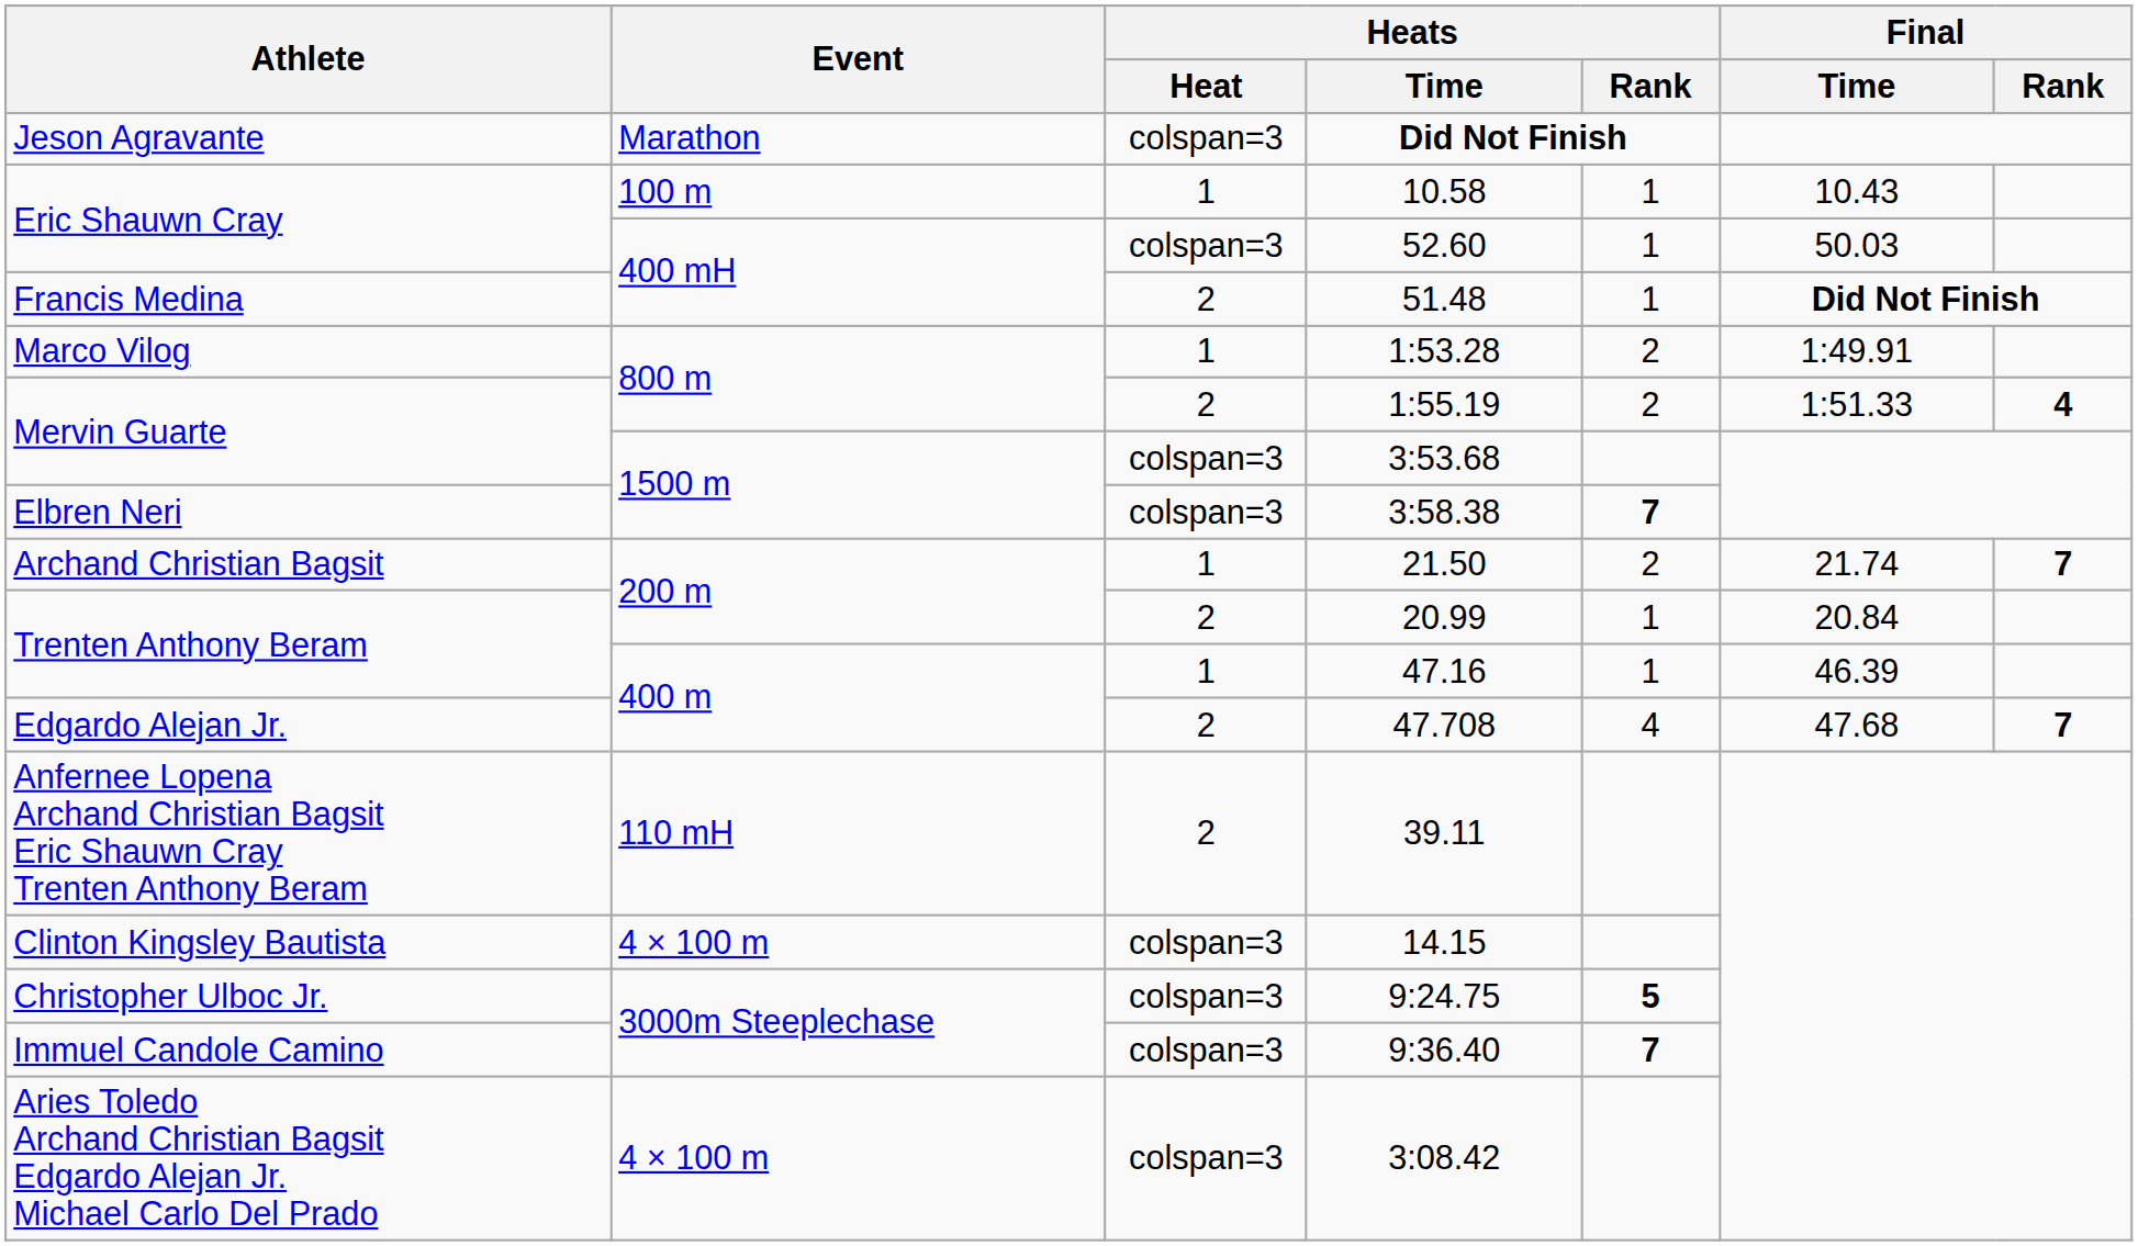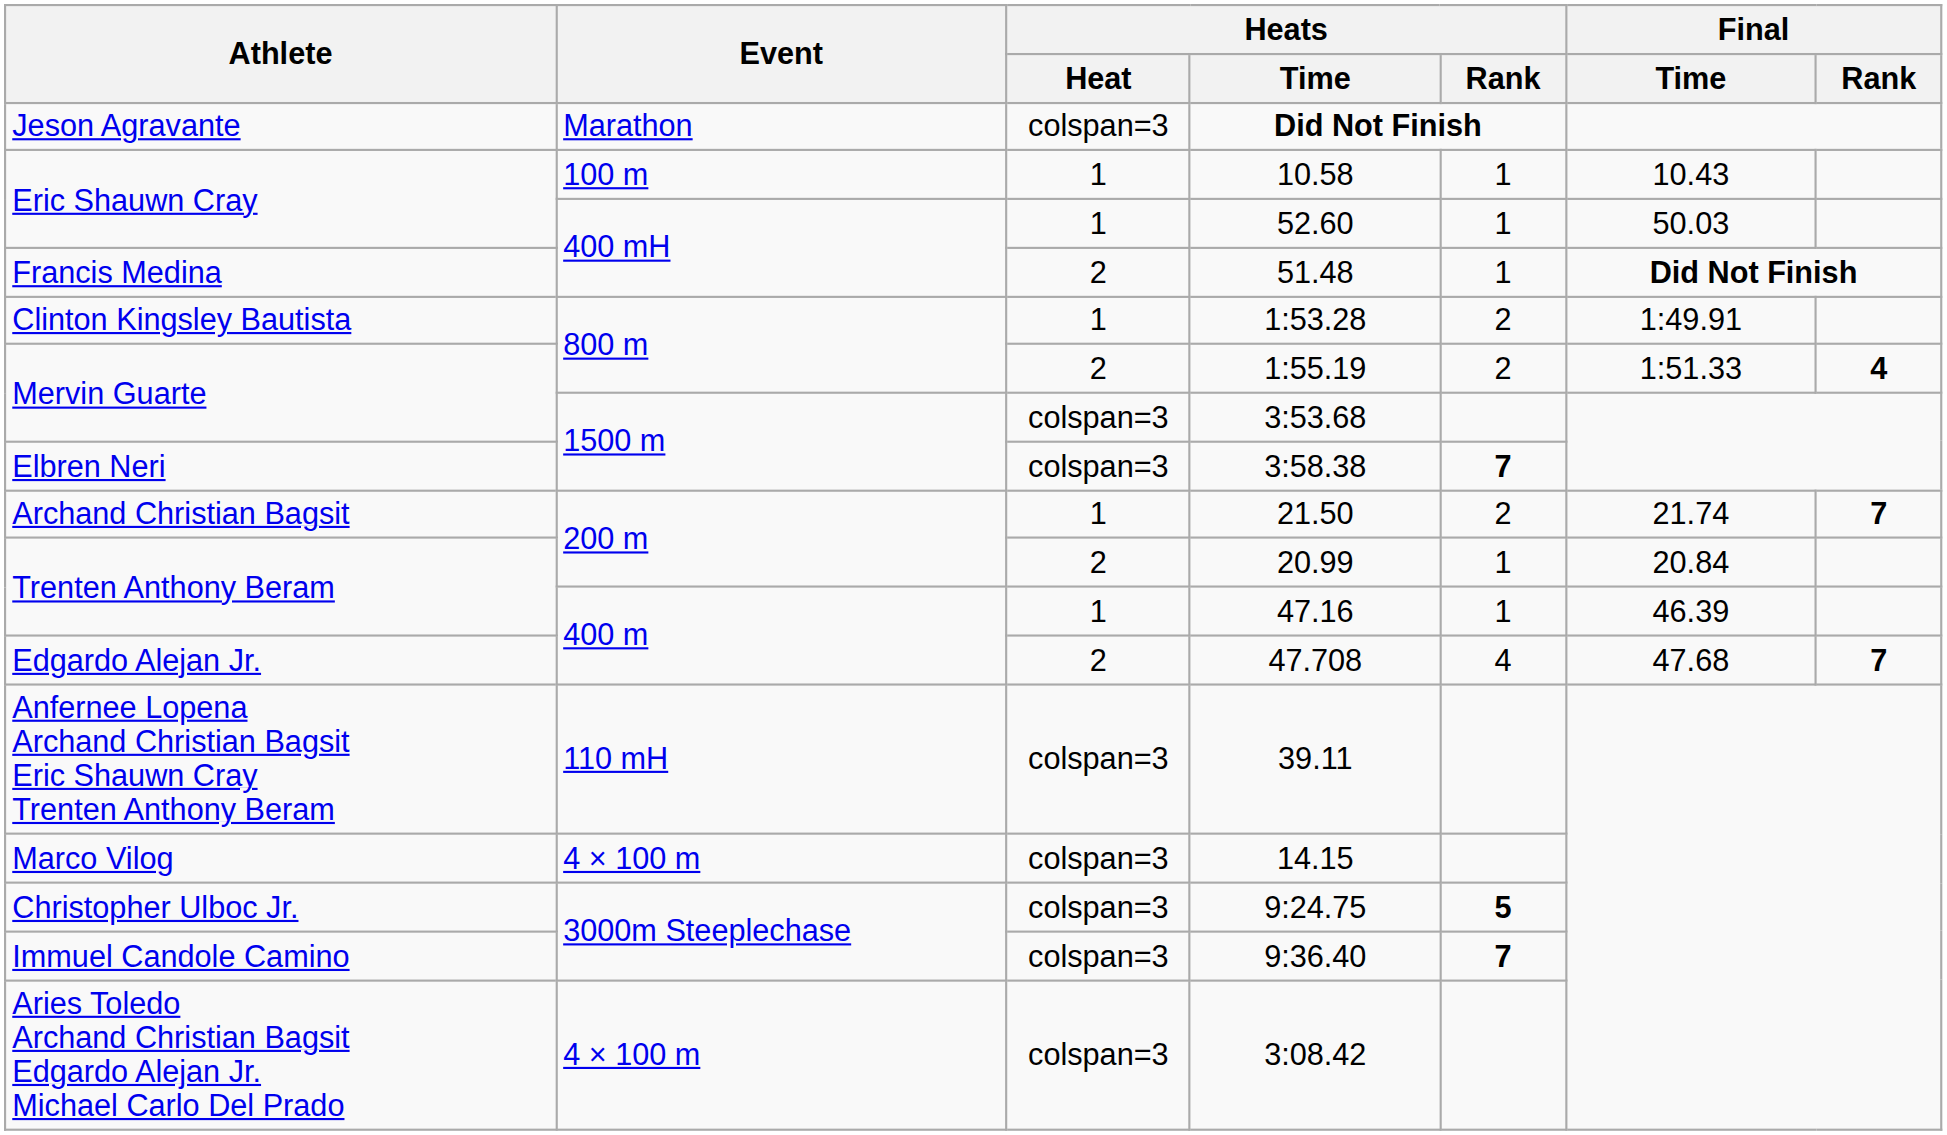52.60 | Heats / Heat: colspan=3 -> 1
1:53.28 | Athlete: Marco Vilog -> Clinton Kingsley Bautista
39.11 | Heats / Heat: 2 -> colspan=3
14.15 | Athlete: Clinton Kingsley Bautista -> Marco Vilog
